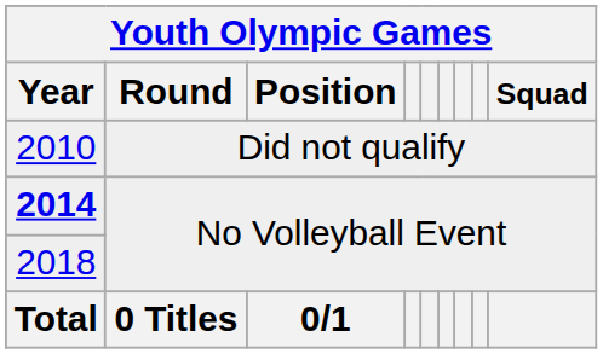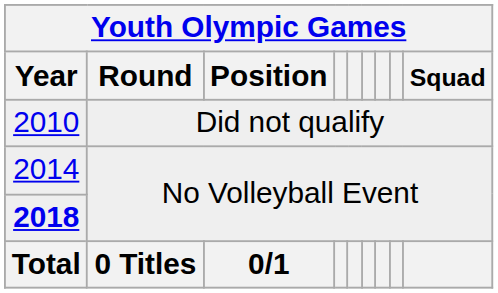2014 | Youth Olympic Games / Year: bold -> normal
2018 | Youth Olympic Games / Year: normal -> bold
